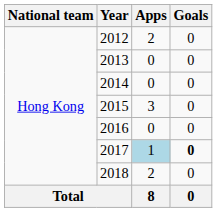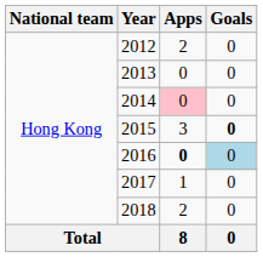2014 | Apps: no background -> pink background
2015 | Goals: normal -> bold
2016 | Apps: normal -> bold
2016 | Goals: no background -> lightblue background
2017 | Apps: lightblue background -> no background
2017 | Goals: bold -> normal
